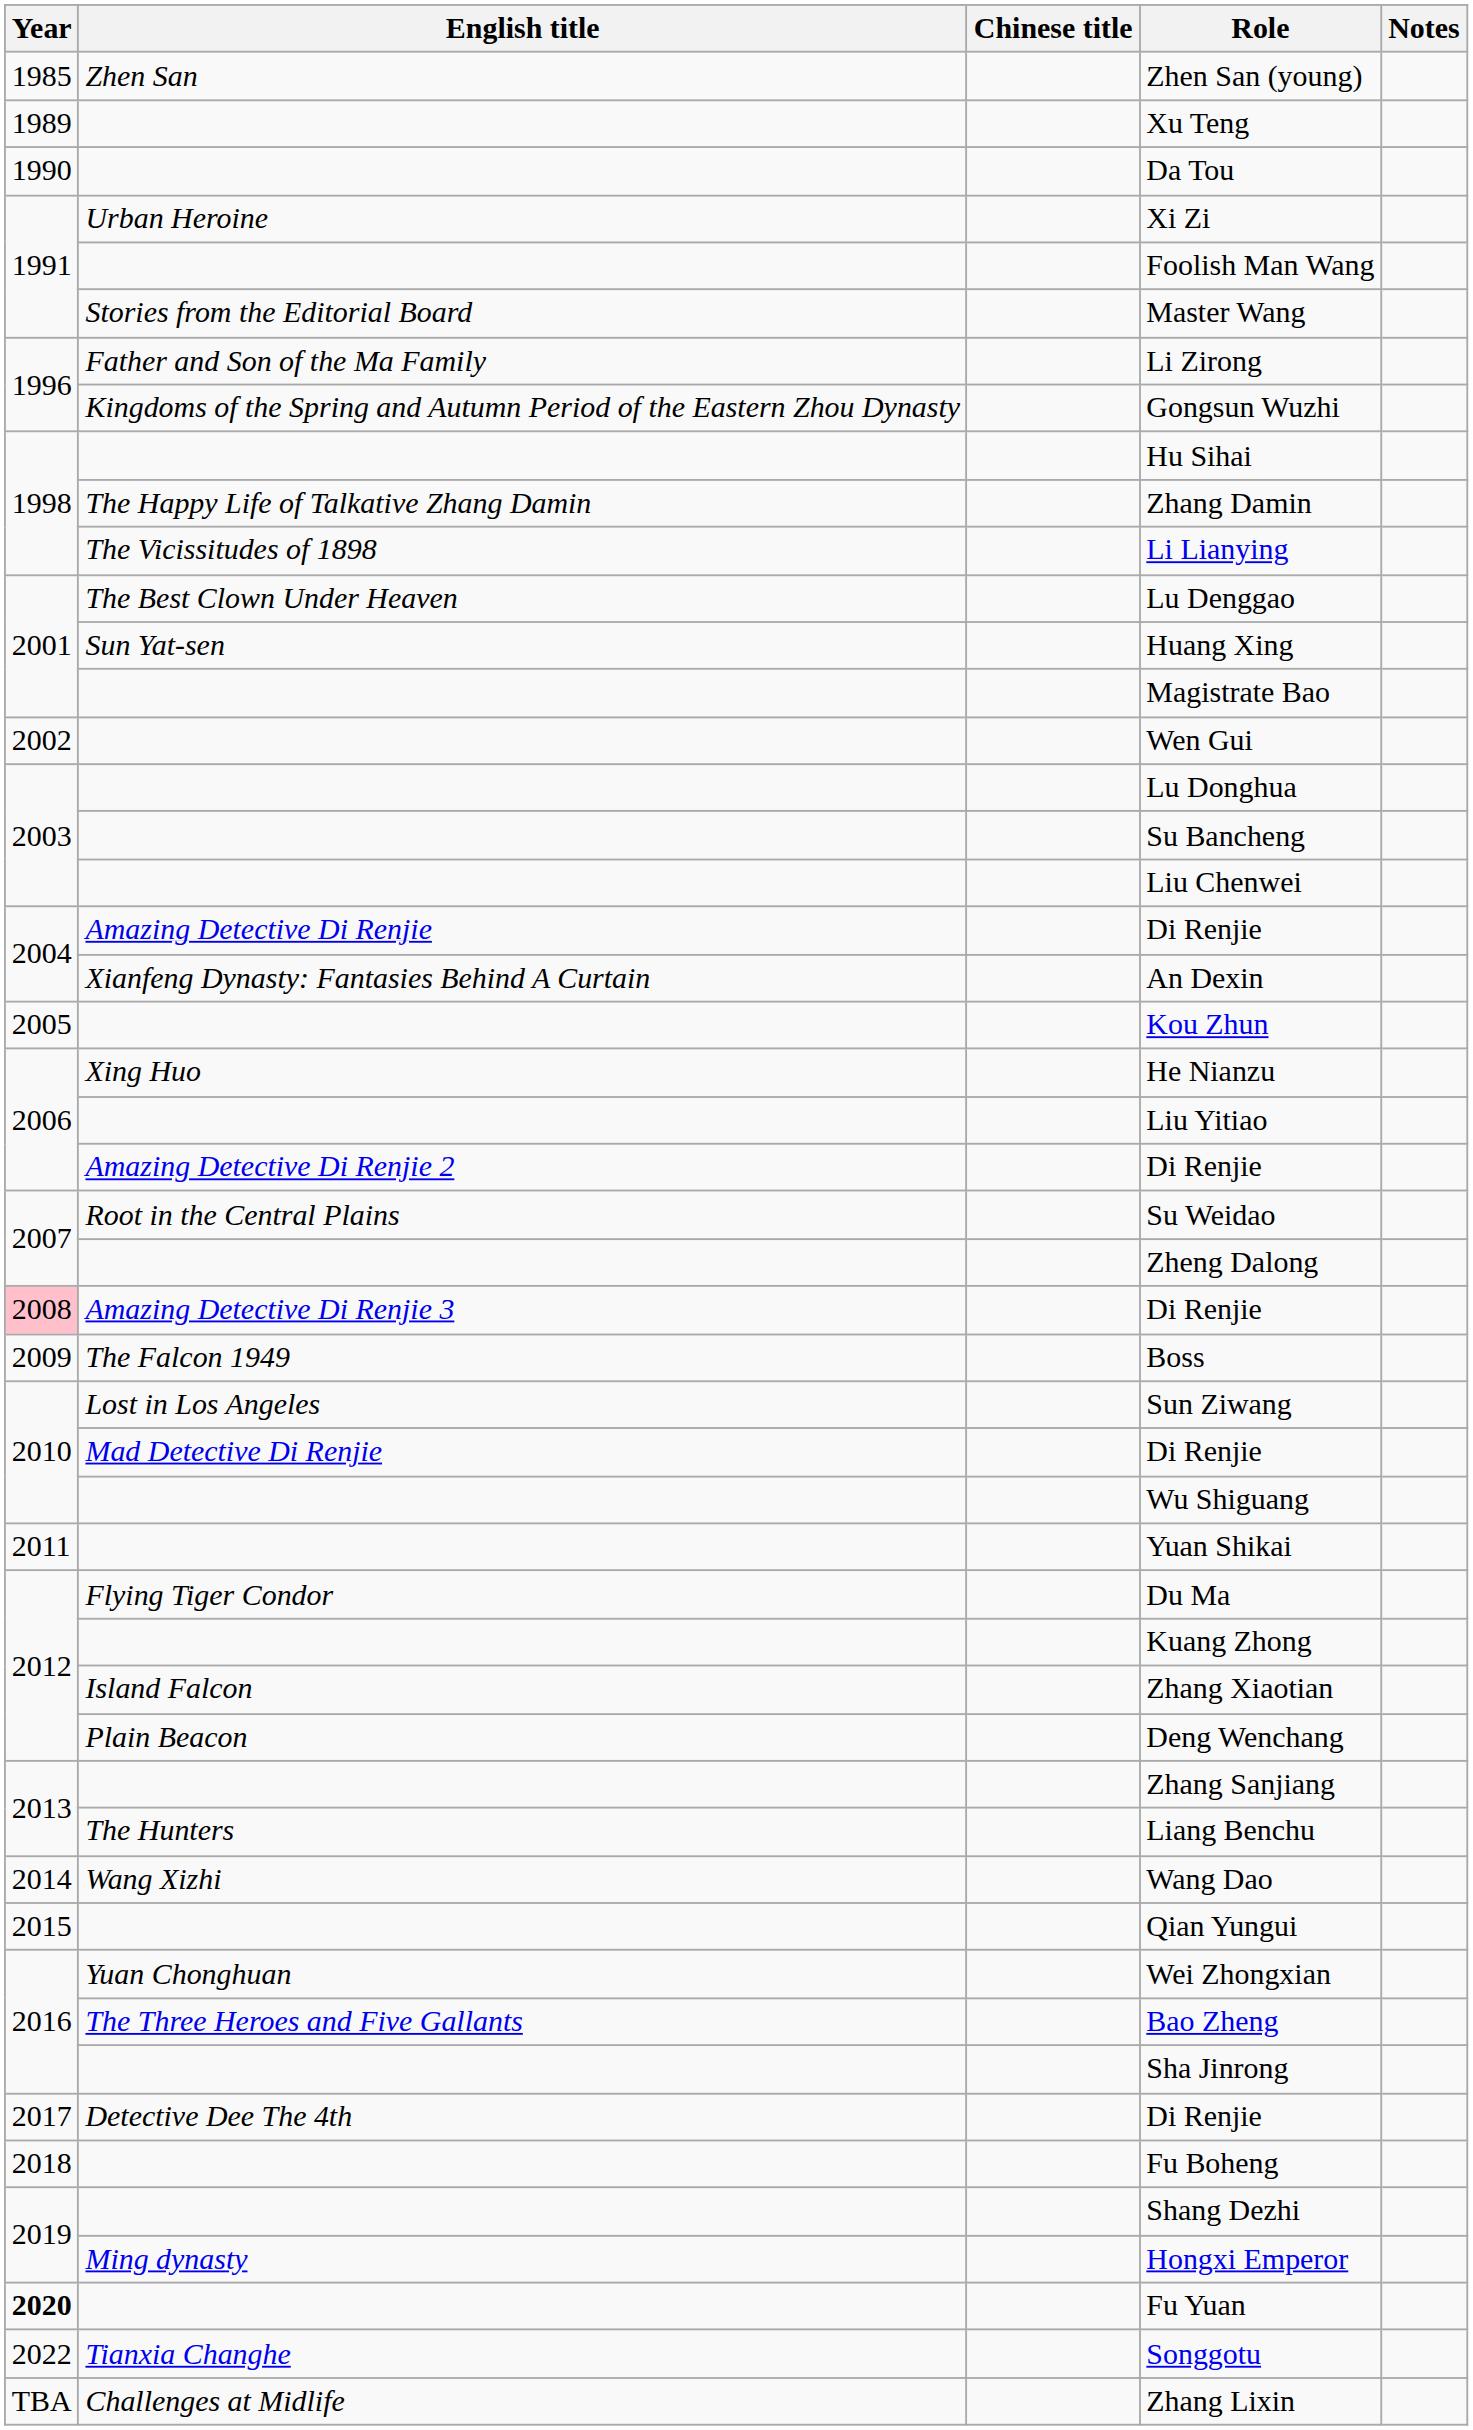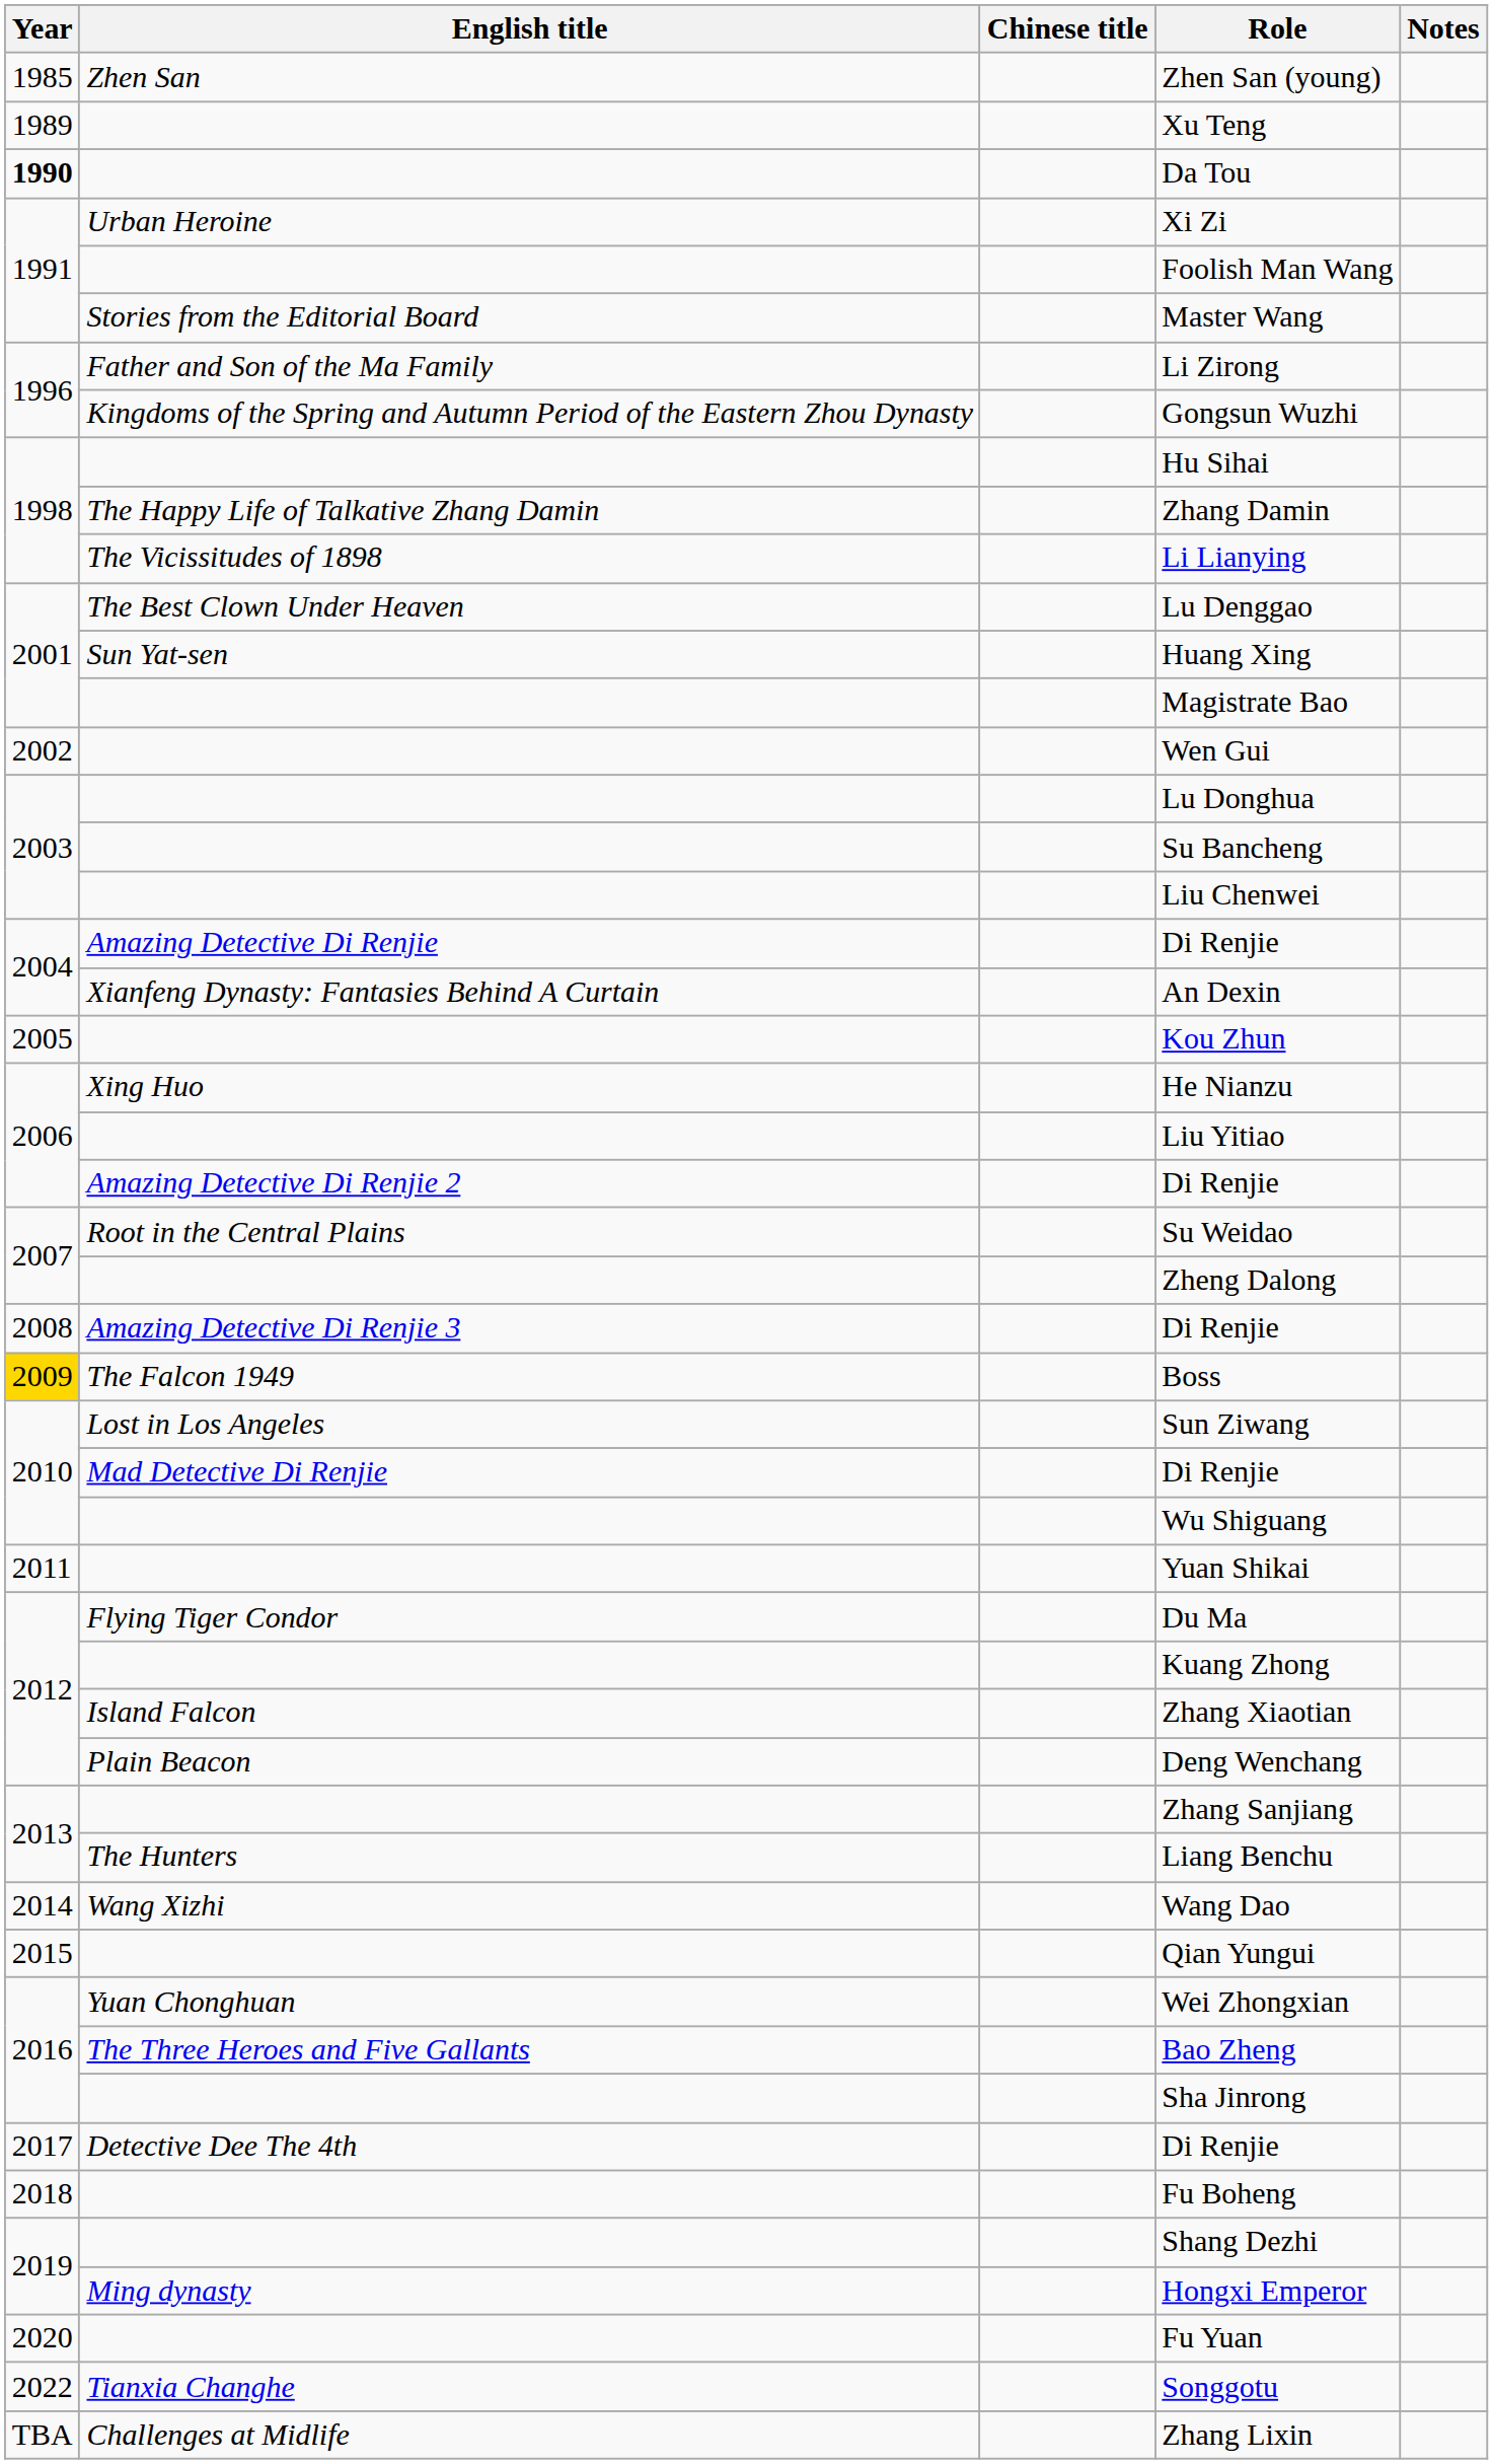Da Tou | Year: normal -> bold
Amazing Detective Di Renjie 3 / Di Renjie | Year: pink background -> no background
Boss | Year: no background -> gold background
Fu Yuan | Year: bold -> normal
